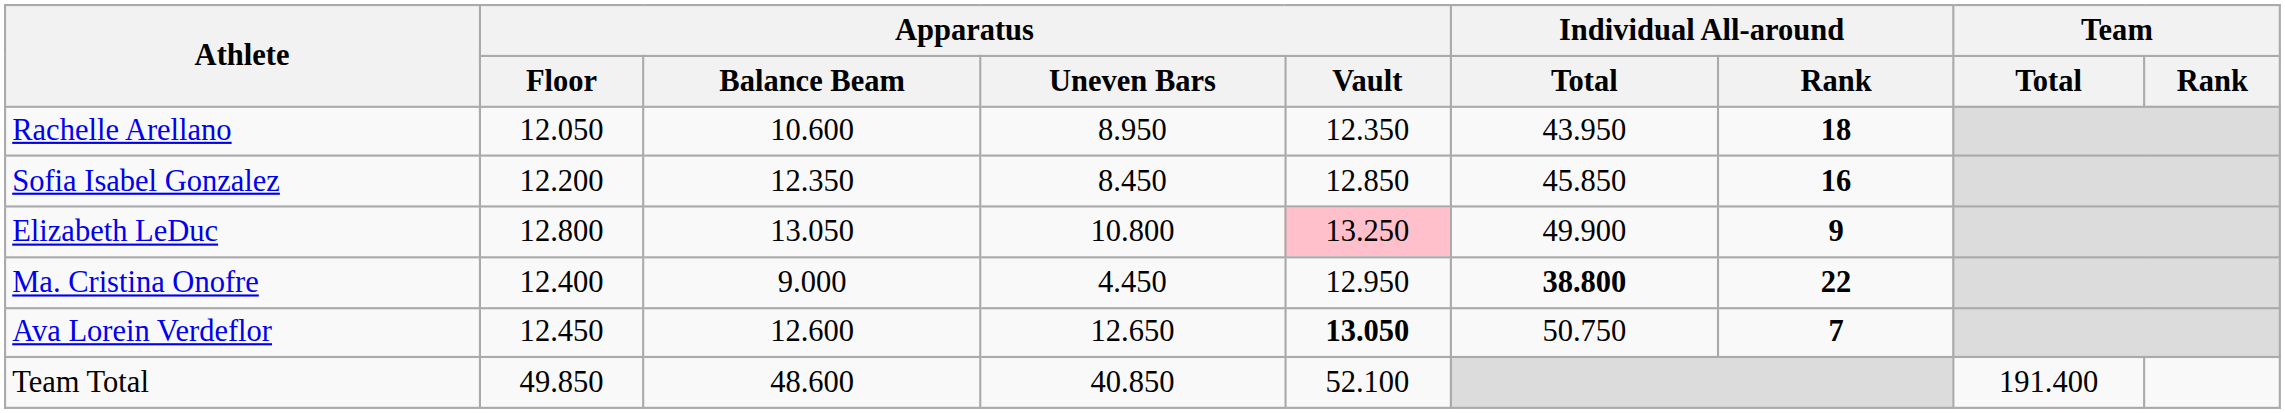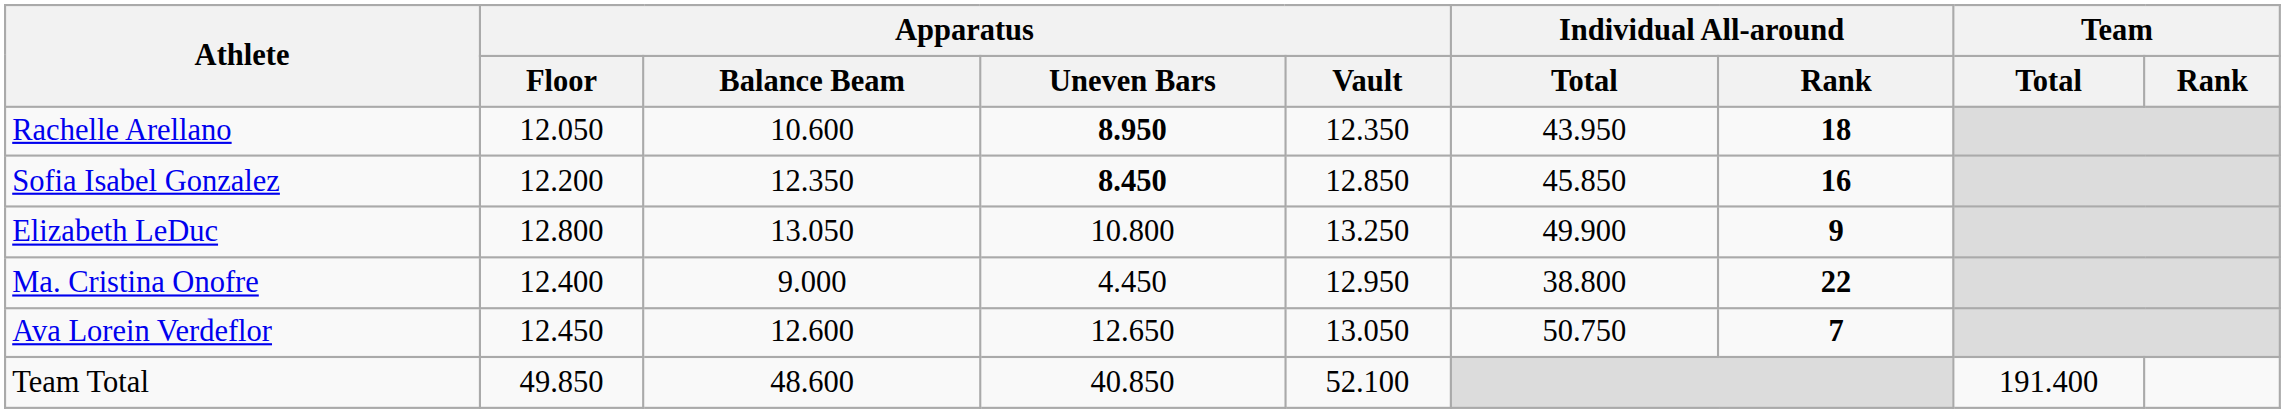Rachelle Arellano | Apparatus / Uneven Bars: normal -> bold
Sofia Isabel Gonzalez | Apparatus / Uneven Bars: normal -> bold
Elizabeth LeDuc | Apparatus / Vault: pink background -> no background
Ma. Cristina Onofre | Individual All-around / Total: bold -> normal
Ava Lorein Verdeflor | Apparatus / Vault: bold -> normal
